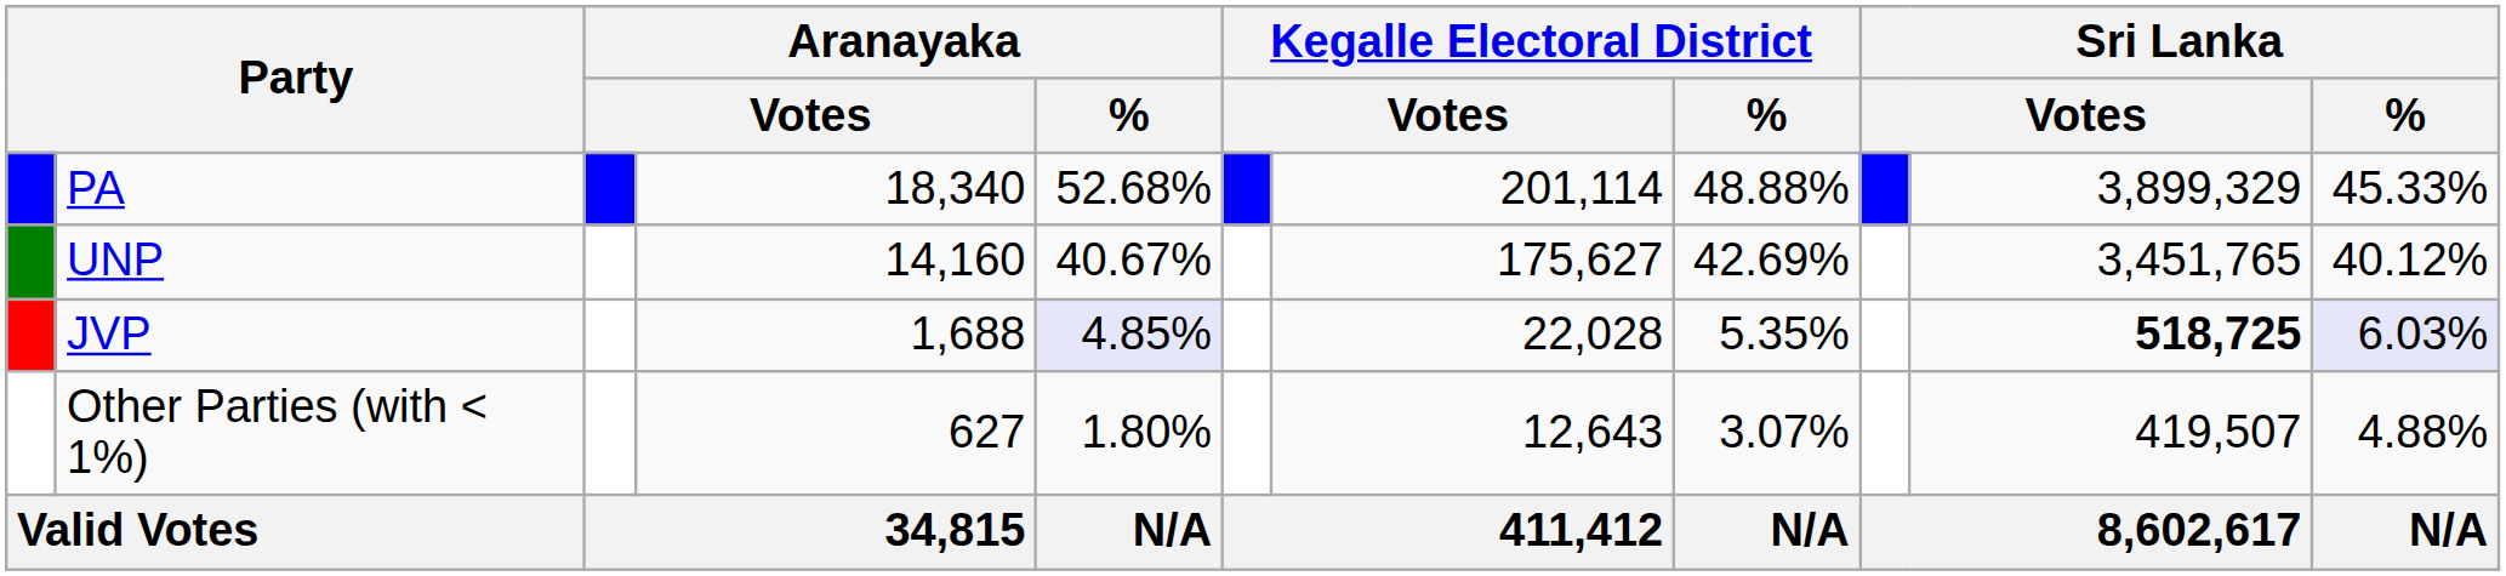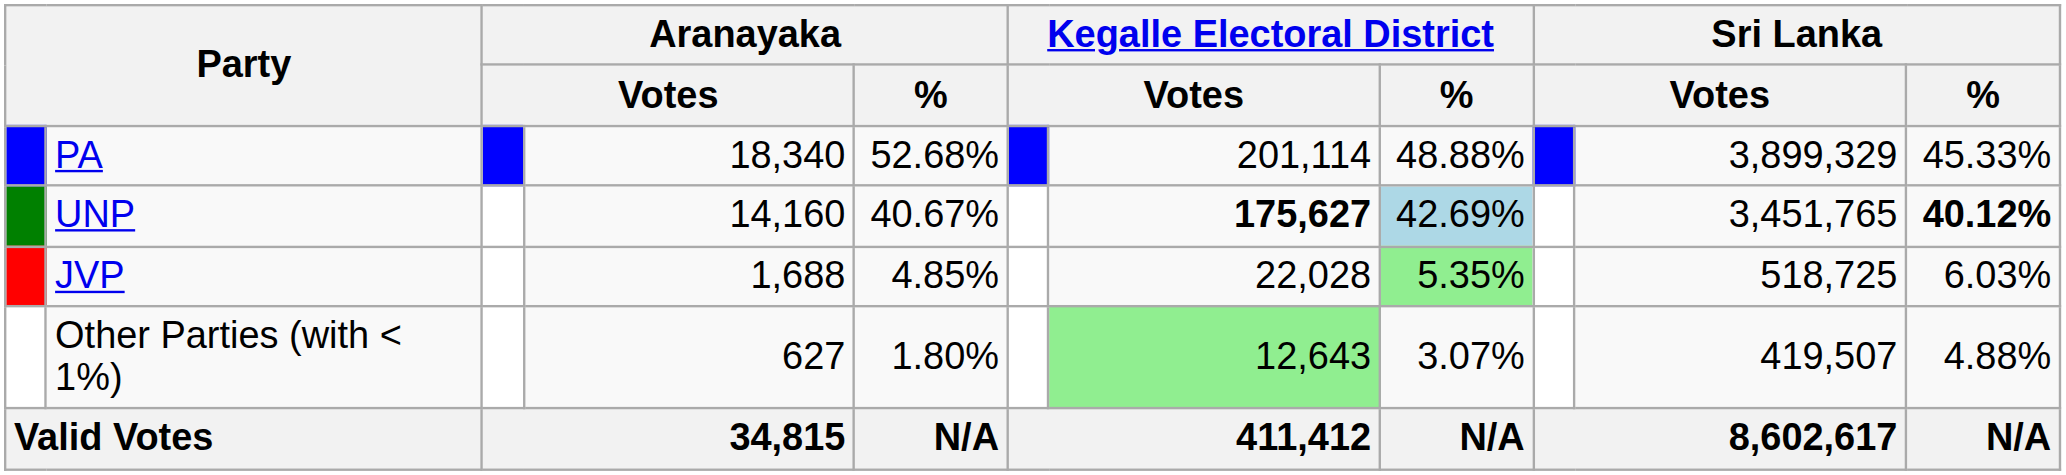UNP | column 7: normal -> bold
UNP | Kegalle Electoral District / %: no background -> lightblue background
UNP | Sri Lanka / %: normal -> bold
JVP | Aranayaka / %: lavender background -> no background
JVP | Kegalle Electoral District / %: no background -> lightgreen background
JVP | column 10: bold -> normal
JVP | Sri Lanka / %: lavender background -> no background
Other Parties (with < 1%) | column 7: no background -> lightgreen background
